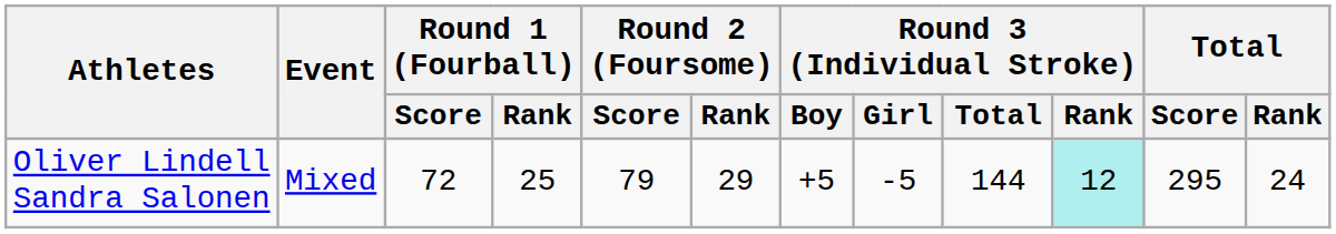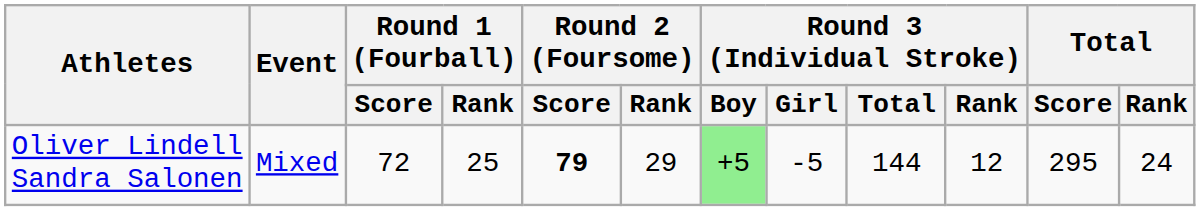Oliver Lindell Sandra Salonen | Round 2 (Foursome) / Score: normal -> bold
Oliver Lindell Sandra Salonen | Round 3 (Individual Stroke) / Boy: no background -> lightgreen background
Oliver Lindell Sandra Salonen | Round 3 (Individual Stroke) / Rank: paleturquoise background -> no background
